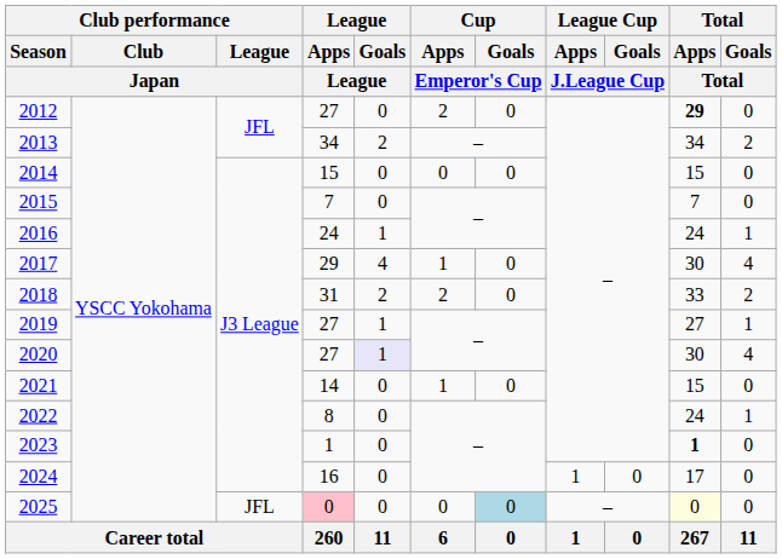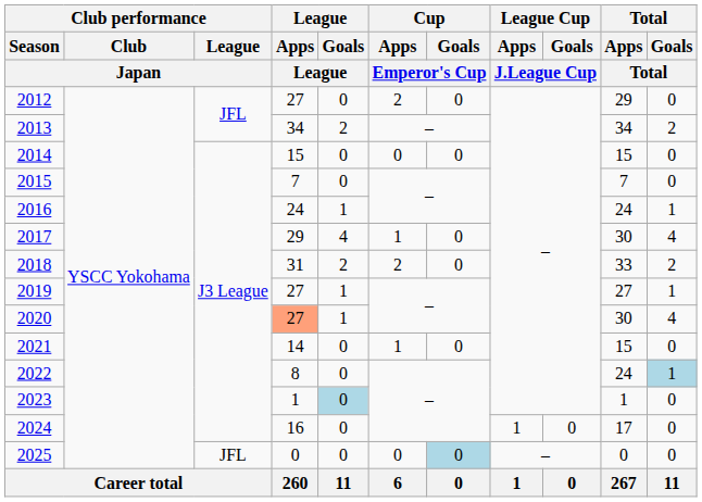2012 | Total / Apps / Total: bold -> normal
2020 | League / Apps / League: no background -> lightsalmon background
2020 | League / Goals / League: lavender background -> no background
2022 | Total / Goals / Total: no background -> lightblue background
2023 | League / Goals / League: no background -> lightblue background
2023 | Total / Apps / Total: bold -> normal
2025 | League / Apps / League: pink background -> no background
2025 | Total / Apps / Total: lightyellow background -> no background
